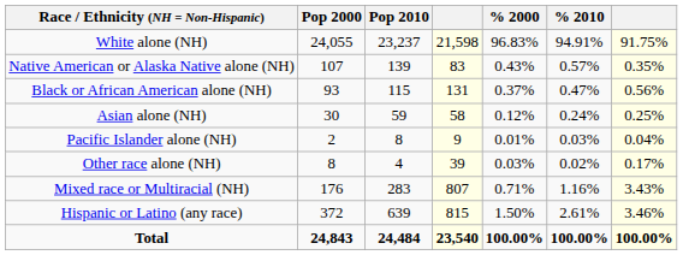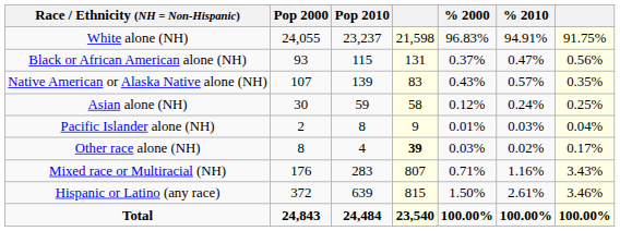rows swapped: Black or African American alone (NH) <-> Native American or Alaska Native alone (NH)
Other race alone (NH) | column 4: normal -> bold
